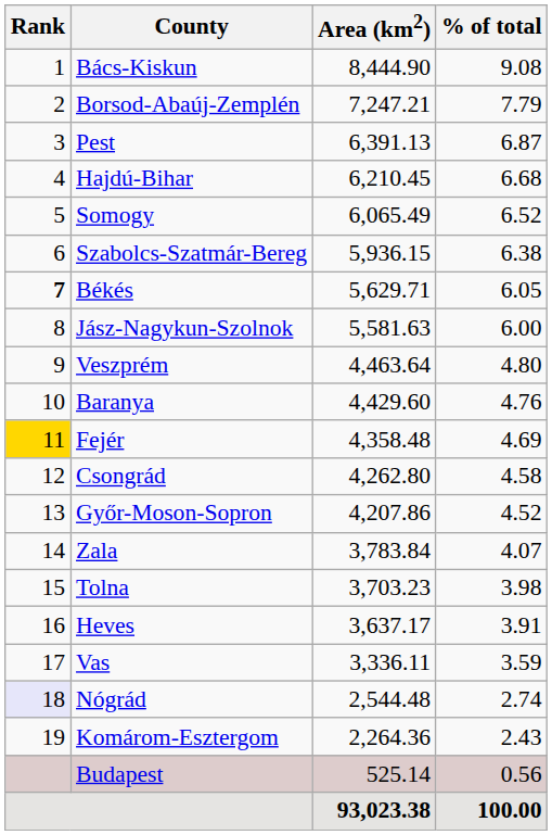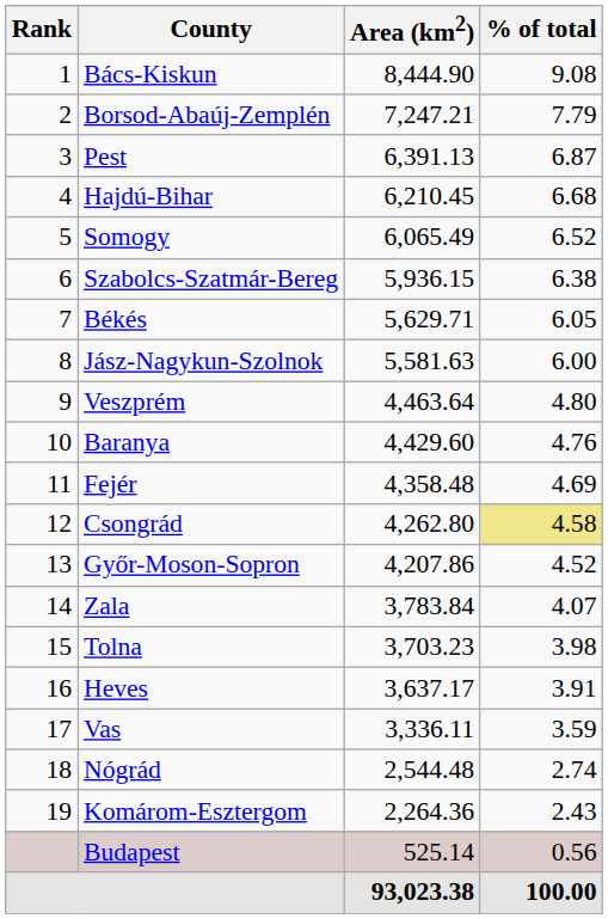Békés | Rank: bold -> normal
Fejér | Rank: gold background -> no background
Csongrád | % of total: no background -> khaki background
Nógrád | Rank: lavender background -> no background
